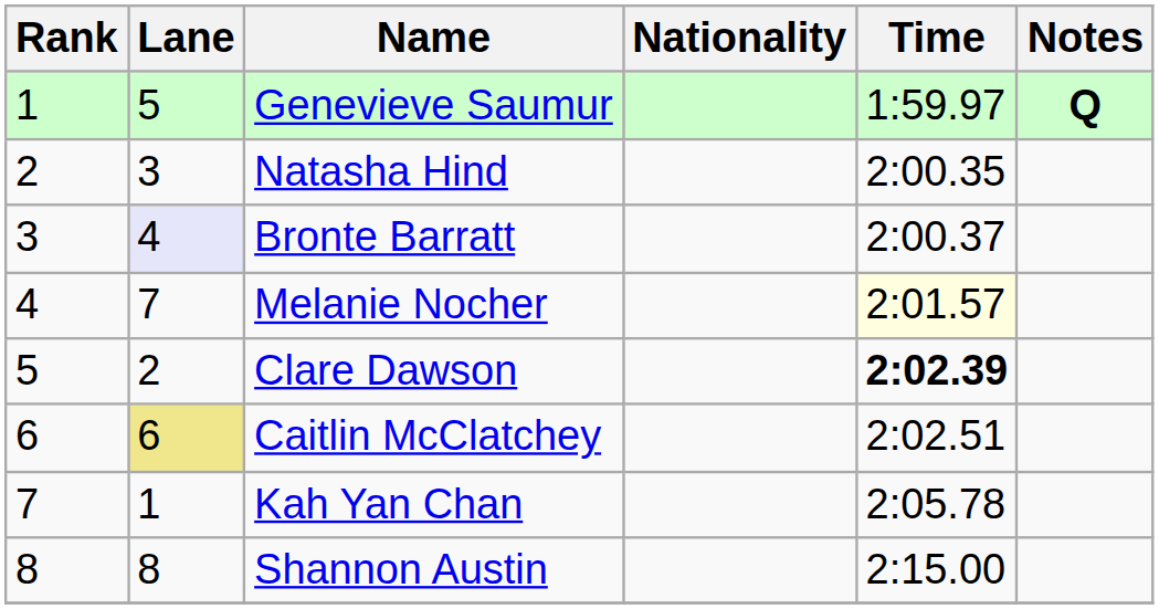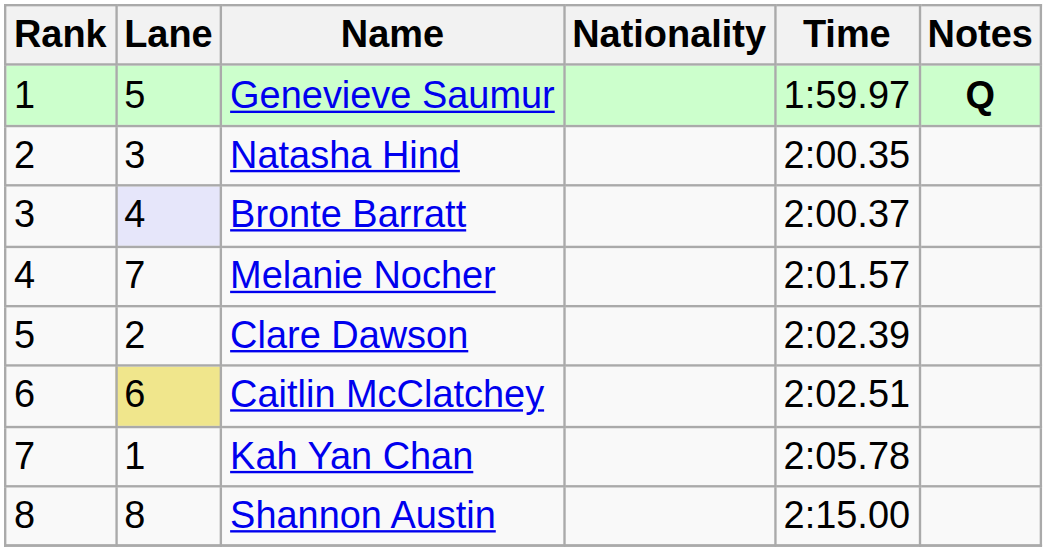Melanie Nocher | Time: lightyellow background -> no background
Clare Dawson | Time: bold -> normal
